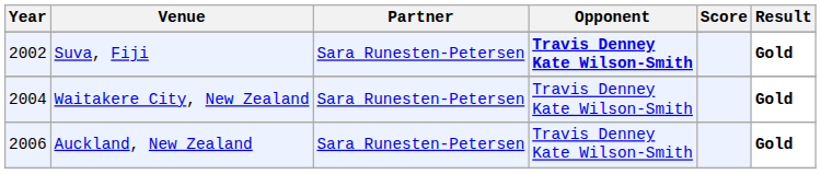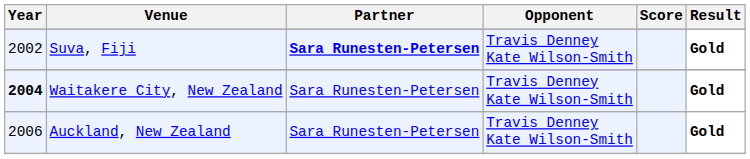Suva, Fiji | Partner: normal -> bold
Suva, Fiji | Opponent: bold -> normal
Waitakere City, New Zealand | Year: normal -> bold
